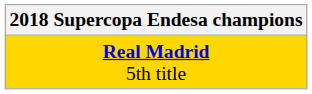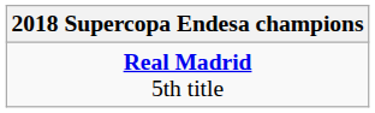row 2 | column 1: gold background -> no background
